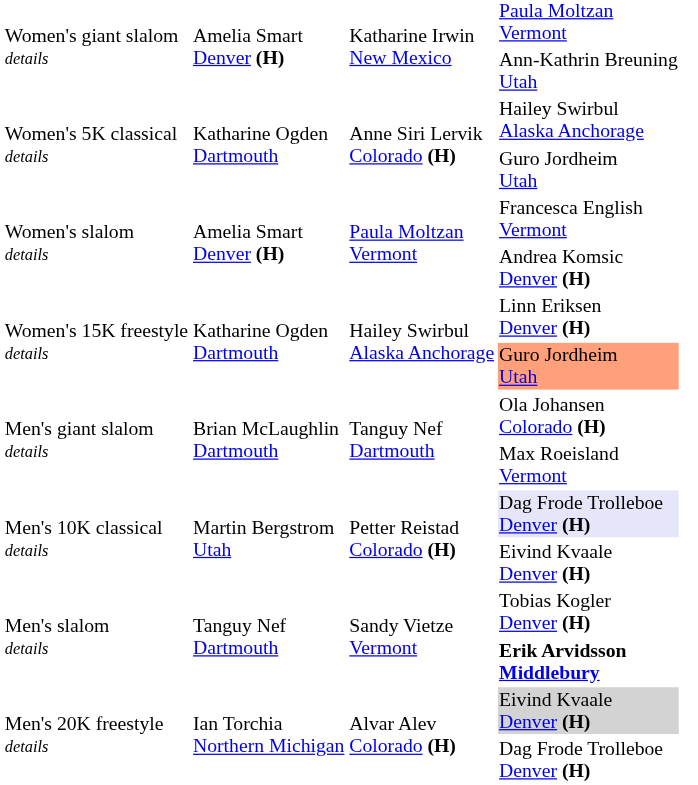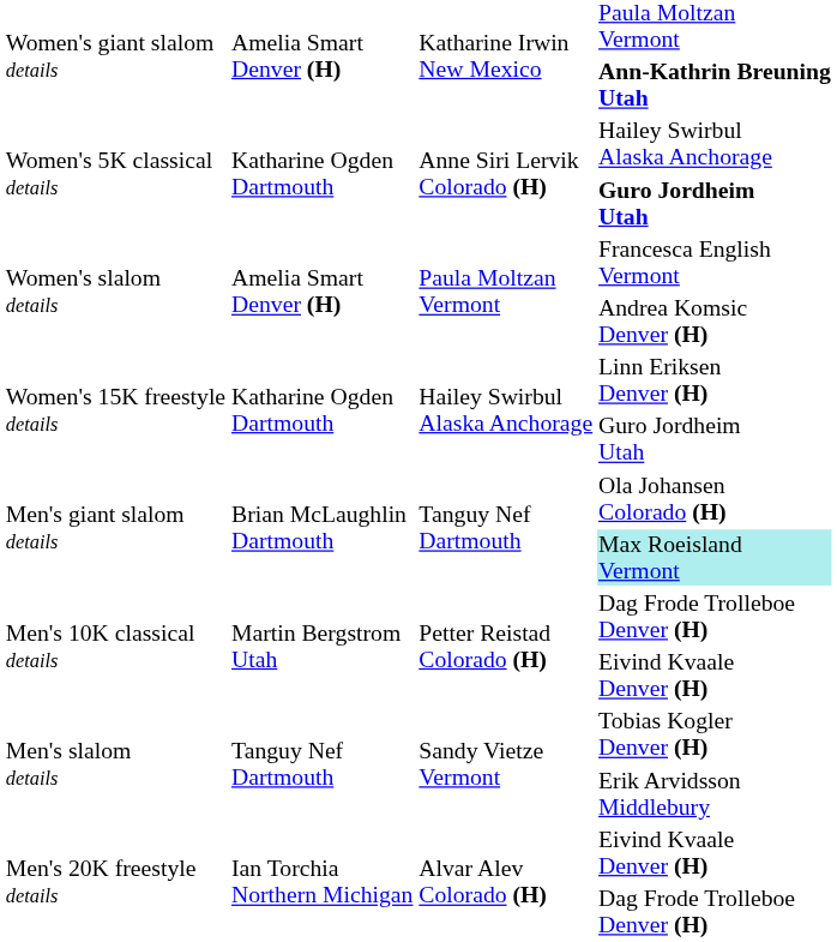Ann-Kathrin Breuning Utah | column 4: normal -> bold
Women's 5K classical details / Guro Jordheim Utah | column 4: normal -> bold
Women's 15K freestyle details / Guro Jordheim Utah | column 4: lightsalmon background -> no background
Max Roeisland Vermont | column 4: no background -> paleturquoise background
Men's 10K classical details / Dag Frode Trolleboe Denver (H) | column 4: lavender background -> no background
Erik Arvidsson Middlebury | column 4: bold -> normal
Men's 20K freestyle details / Eivind Kvaale Denver (H) | column 4: lightgrey background -> no background
